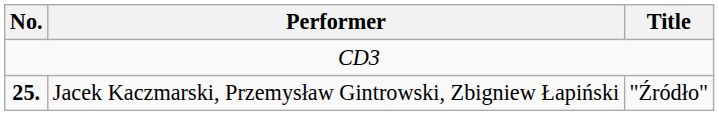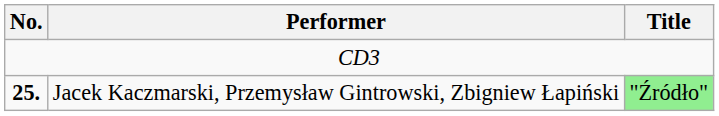25. | Title: no background -> lightgreen background
